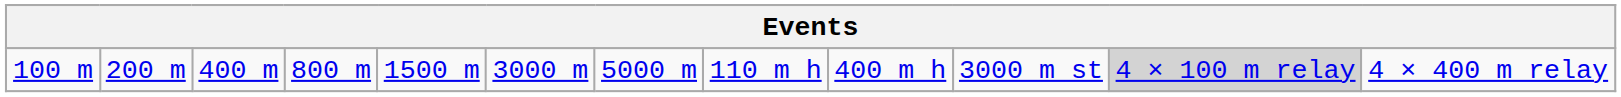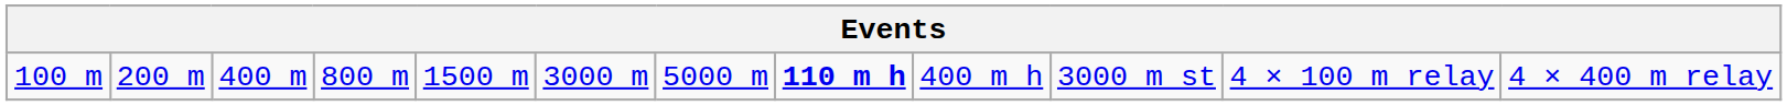100 m | column 8: normal -> bold
100 m | column 11: lightgrey background -> no background
